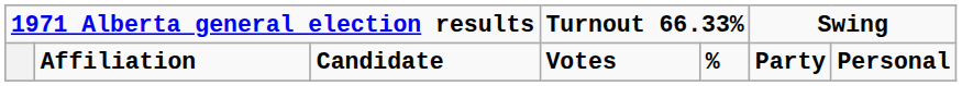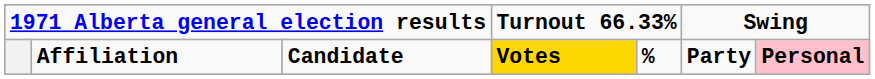Affiliation | column 4: no background -> gold background
Affiliation | column 7: no background -> pink background
